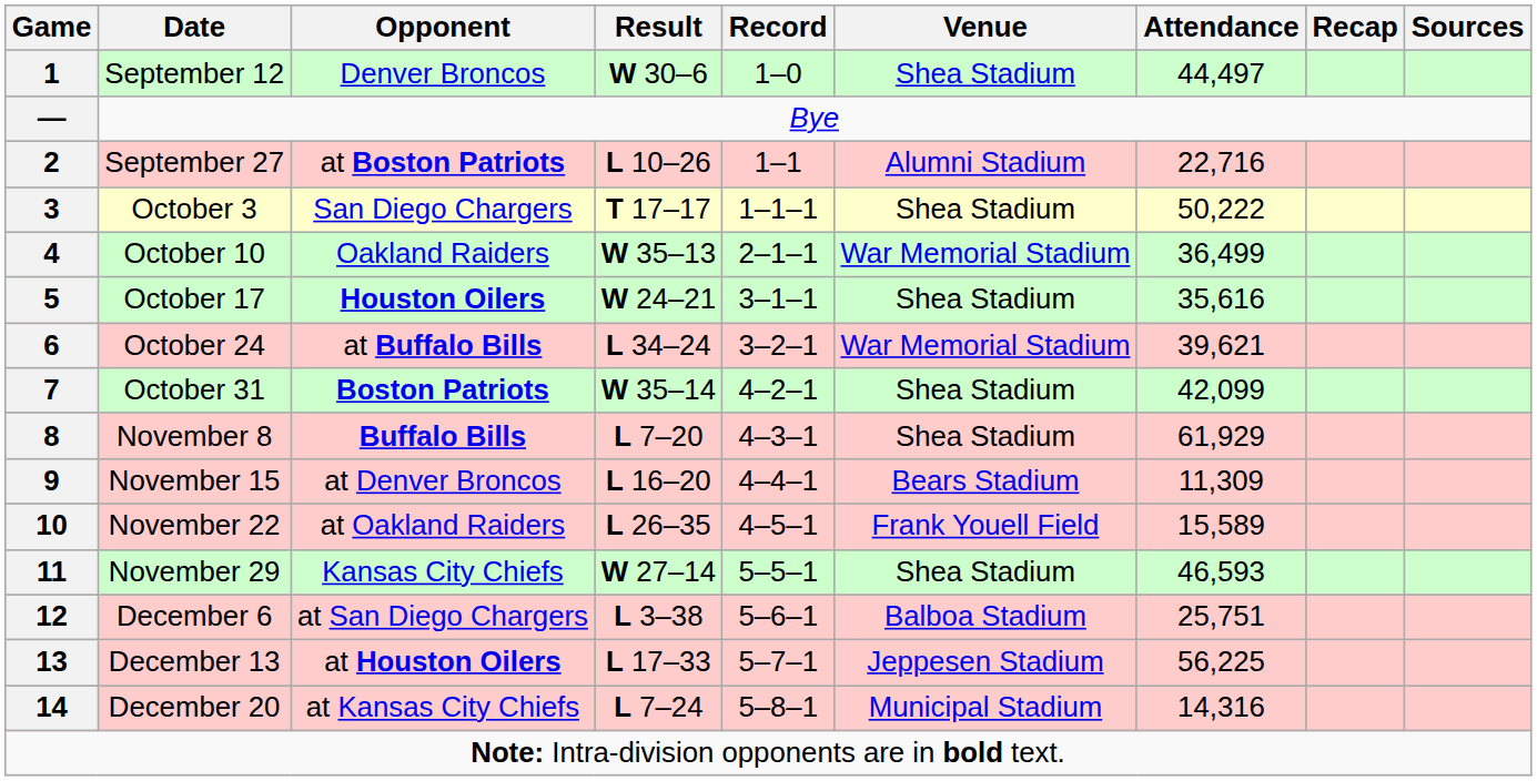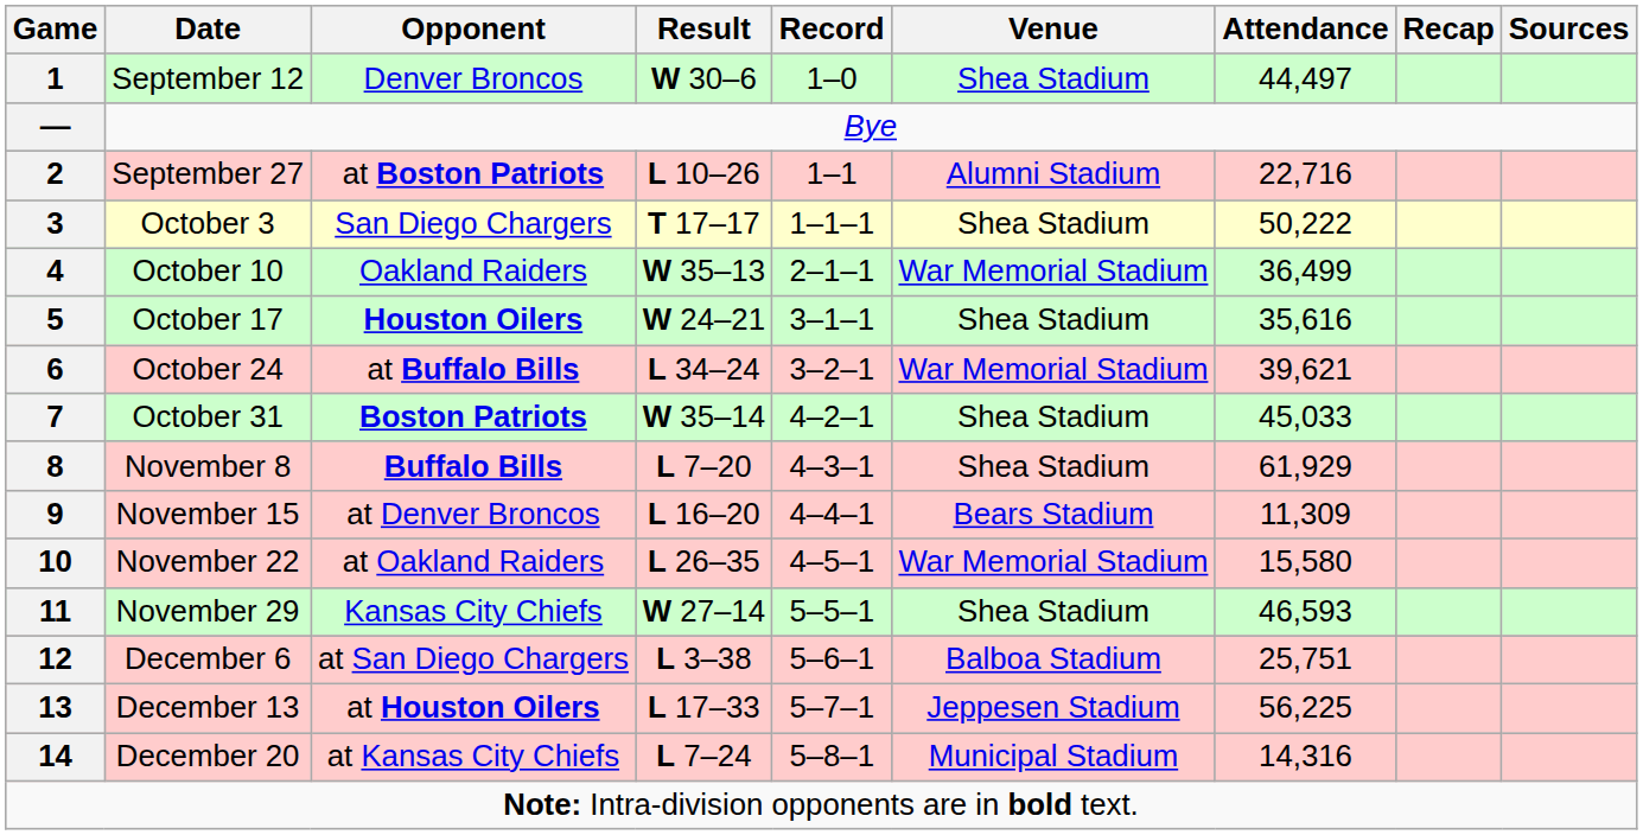7 | Attendance: 42,099 -> 45,033
10 | Venue: Frank Youell Field -> War Memorial Stadium
10 | Attendance: 15,589 -> 15,580
